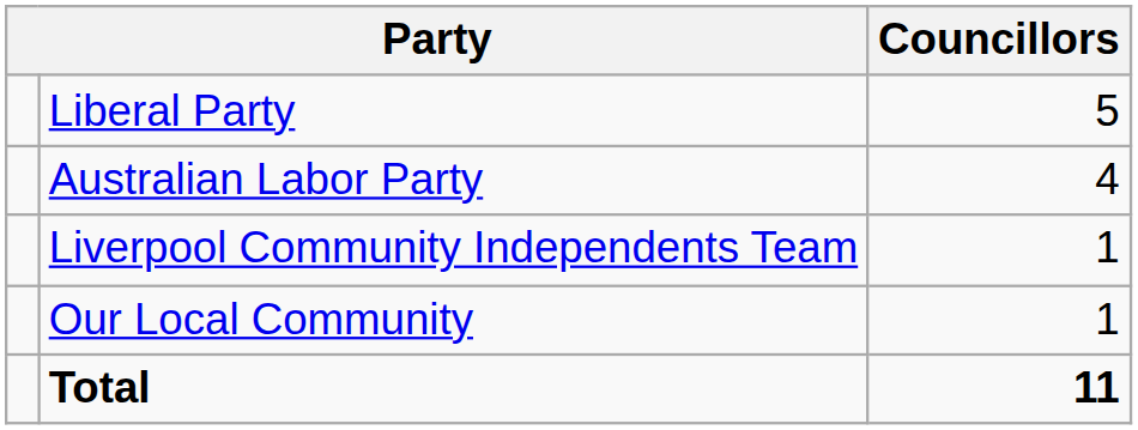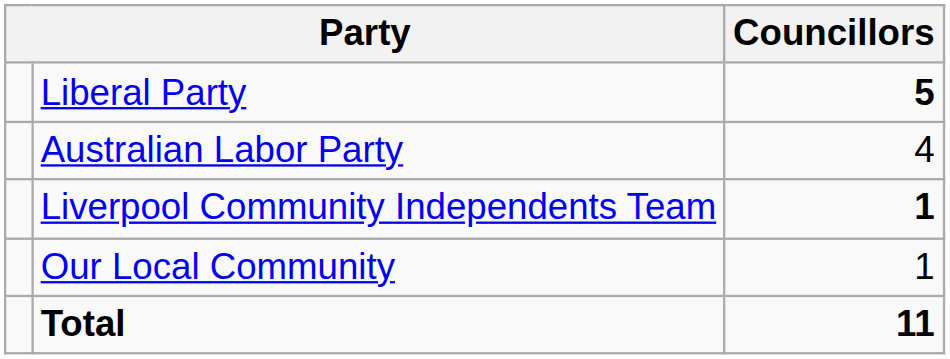Liberal Party | Councillors: normal -> bold
Liverpool Community Independents Team | Councillors: normal -> bold
